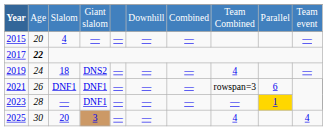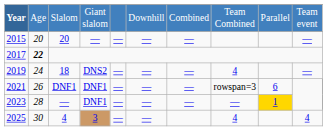2015 | column 3: 4 -> 20
2025 | column 3: 20 -> 4
